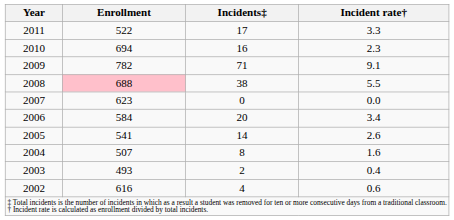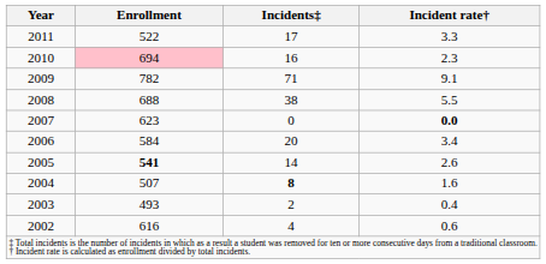2010 | Enrollment: no background -> pink background
2008 | Enrollment: pink background -> no background
2007 | Incident rate†: normal -> bold
2005 | Enrollment: normal -> bold
2004 | Incidents‡: normal -> bold
